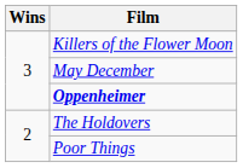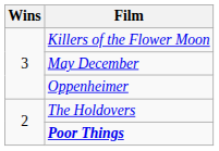Oppenheimer | Film: bold -> normal
Poor Things | Film: normal -> bold
